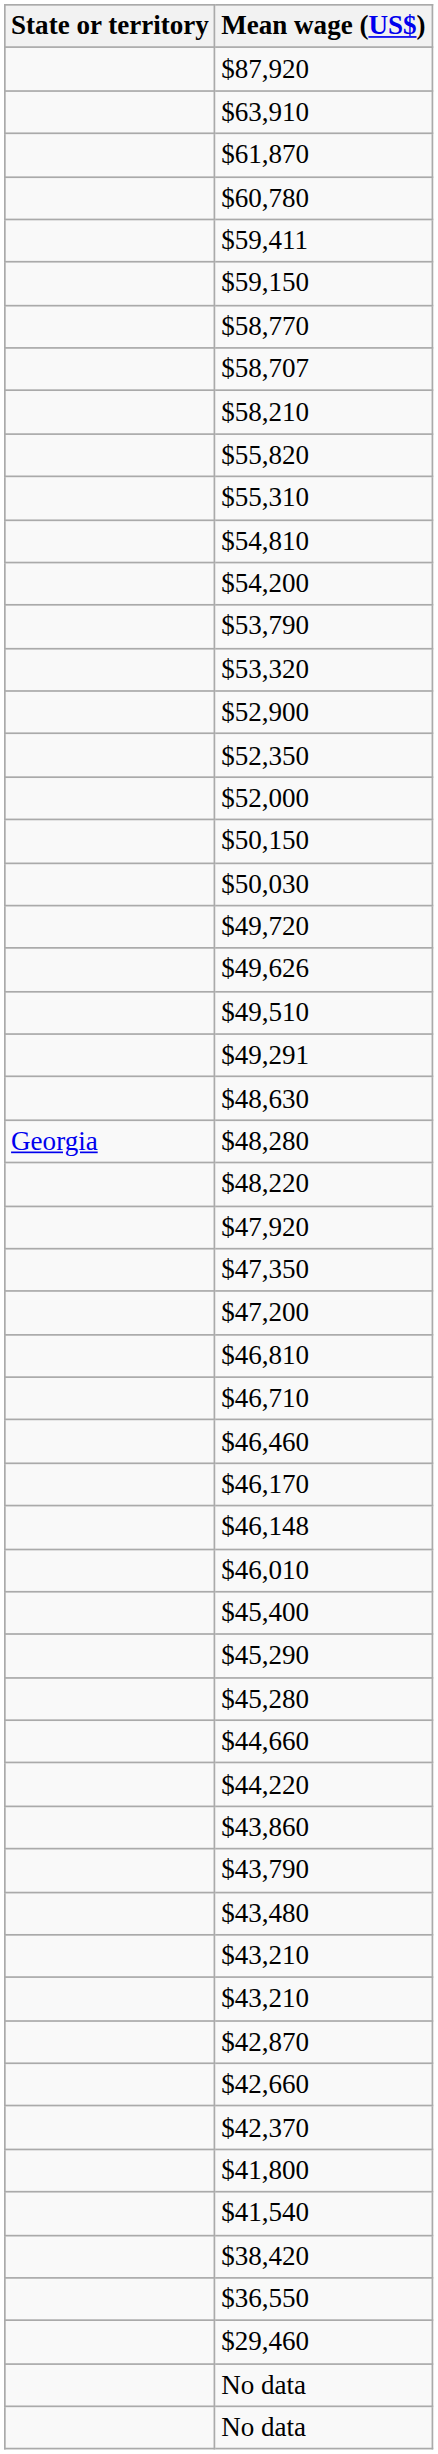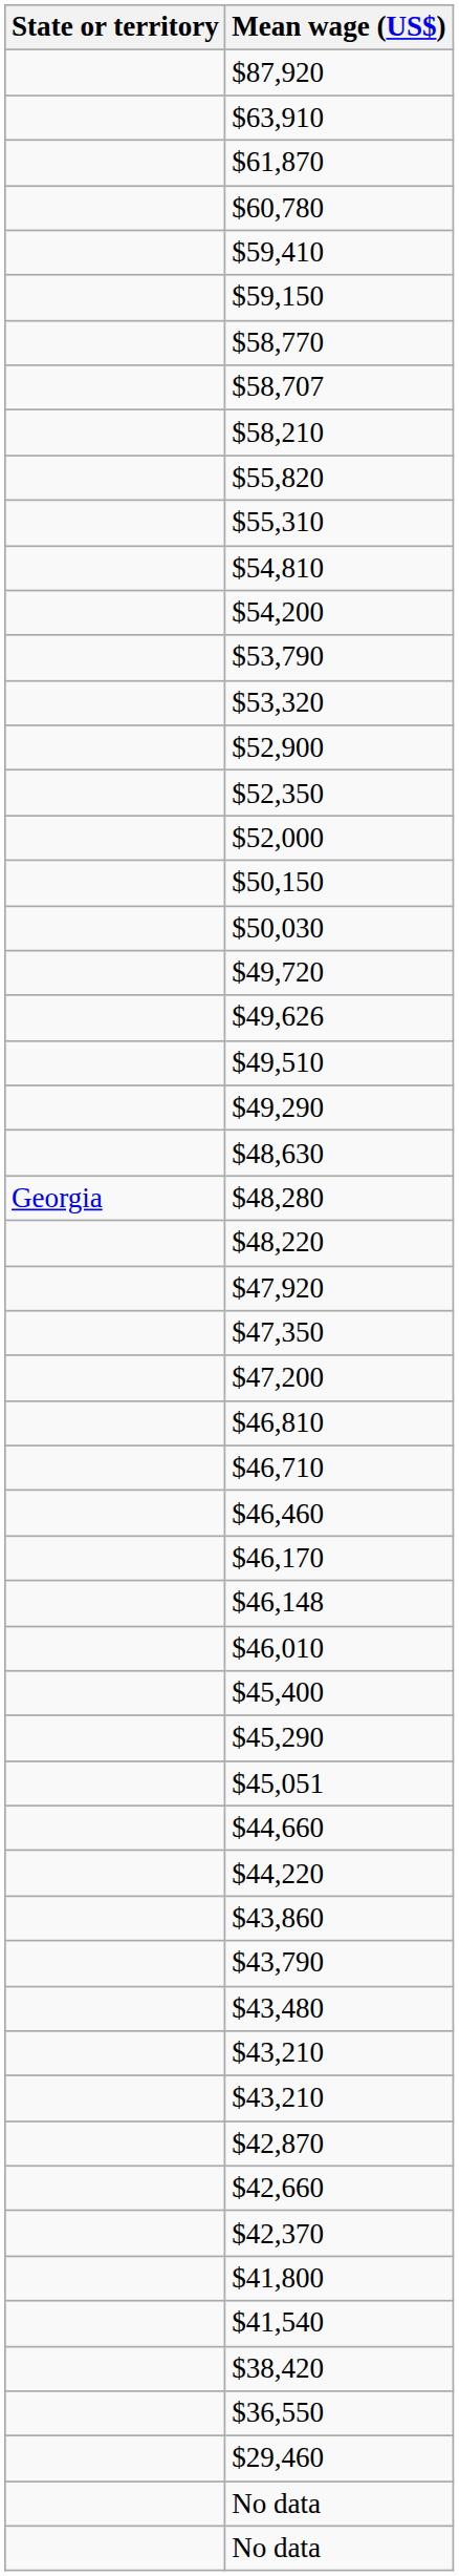row 6 | Mean wage (US$): $59,411 -> $59,410
row 25 | Mean wage (US$): $49,291 -> $49,290
row 40 | Mean wage (US$): $45,280 -> $45,051
